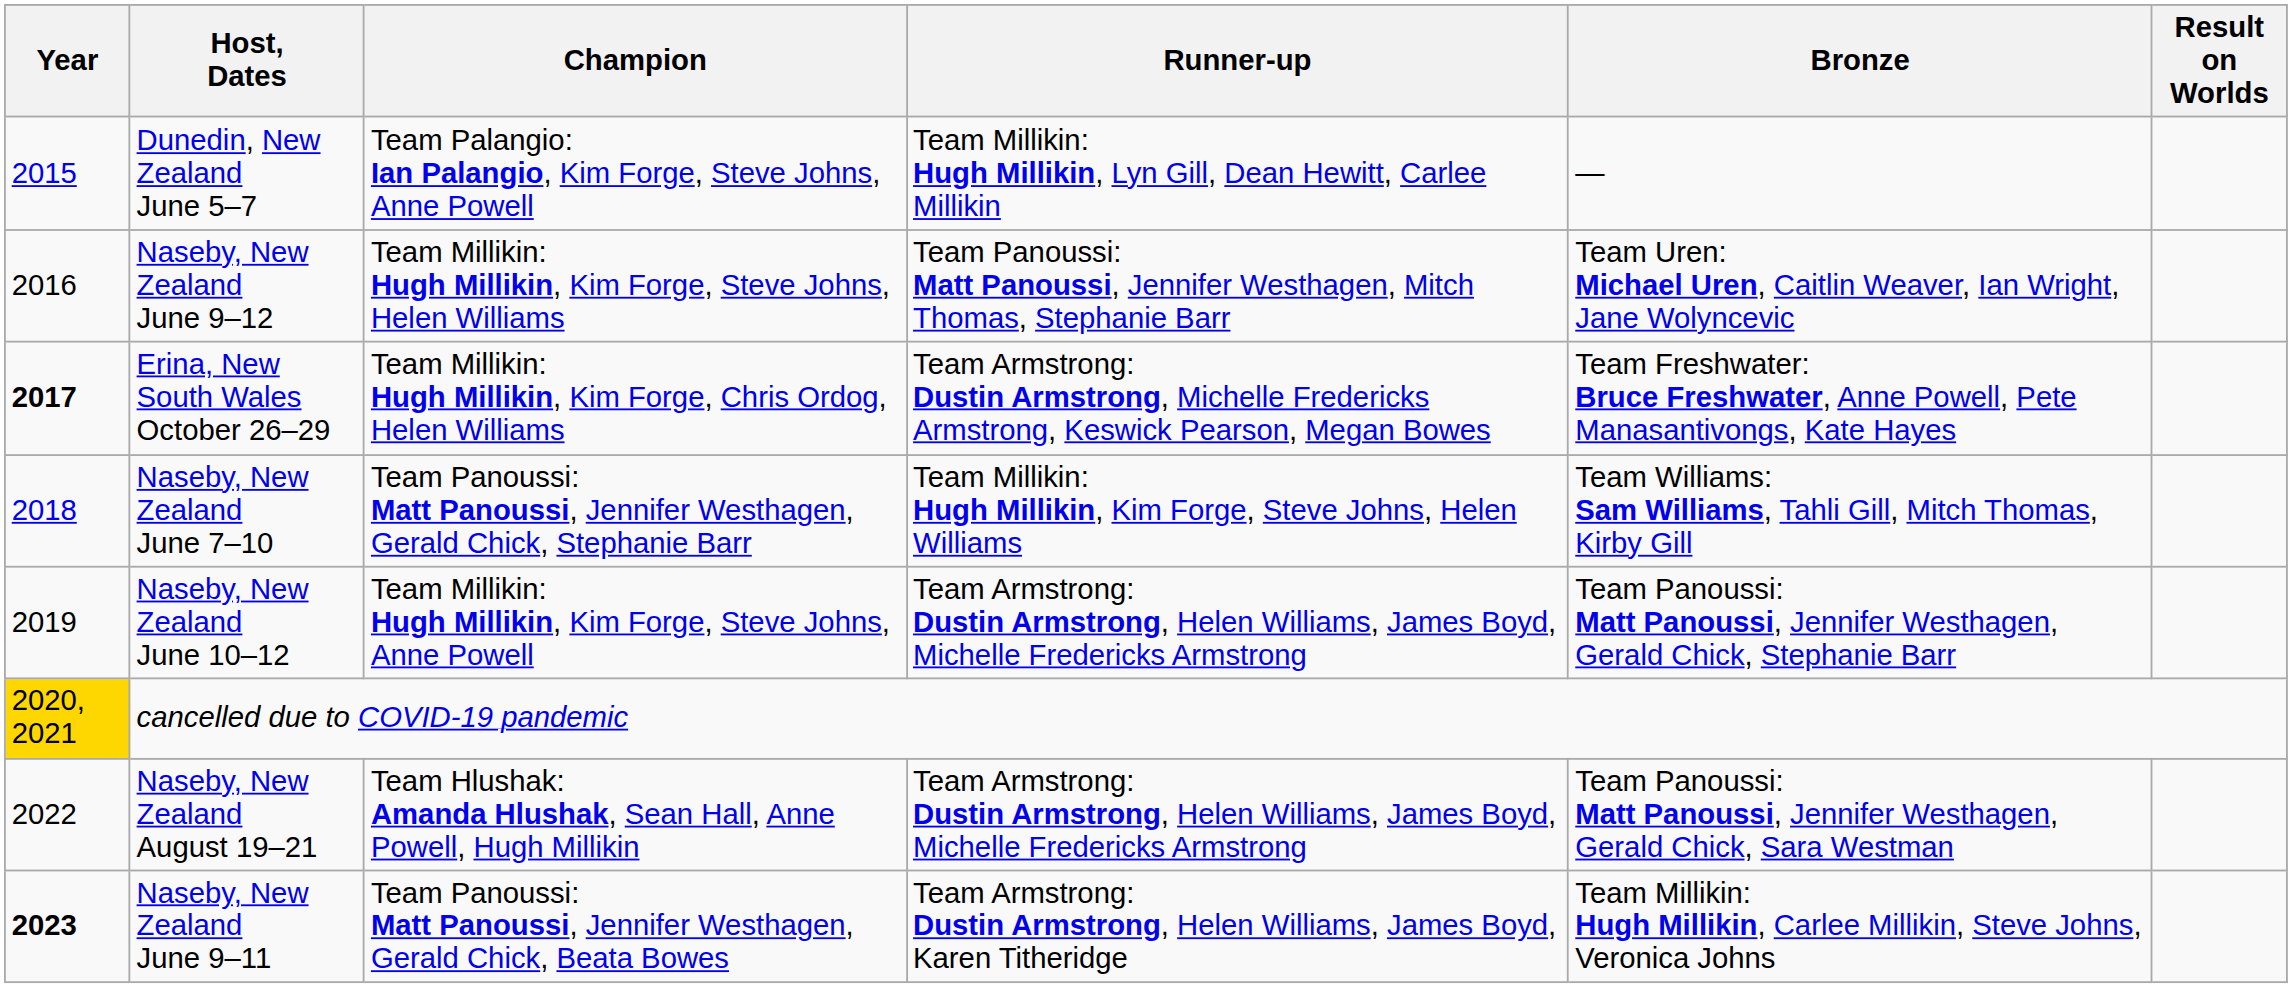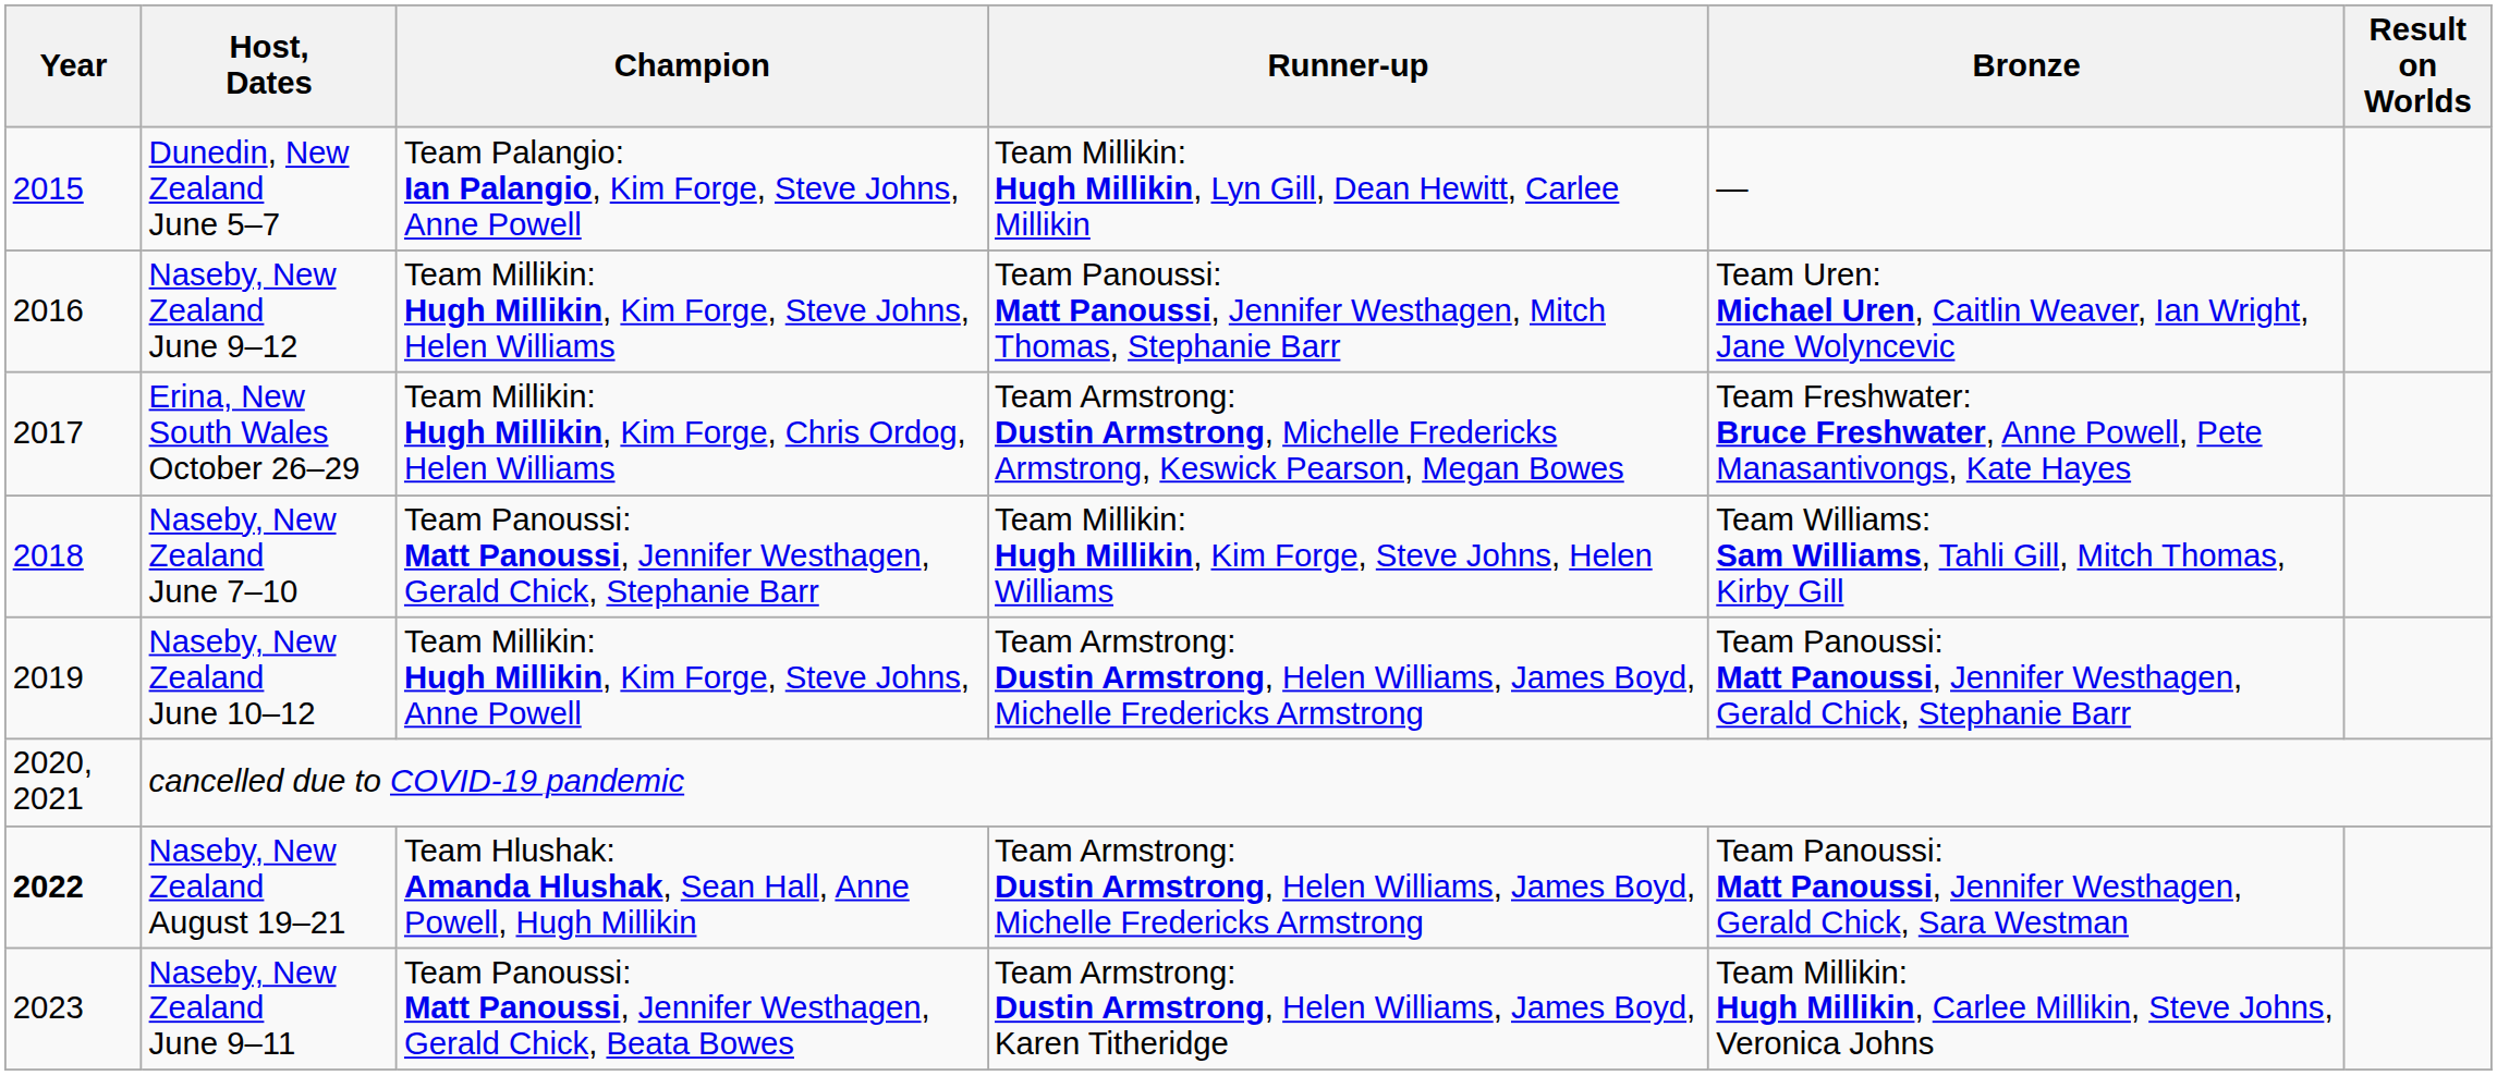Erina, New South Wales October 26–29 | Year: bold -> normal
cancelled due to COVID-19 pandemic | Year: gold background -> no background
Naseby, New Zealand August 19–21 | Year: normal -> bold
Naseby, New Zealand June 9–11 | Year: bold -> normal
